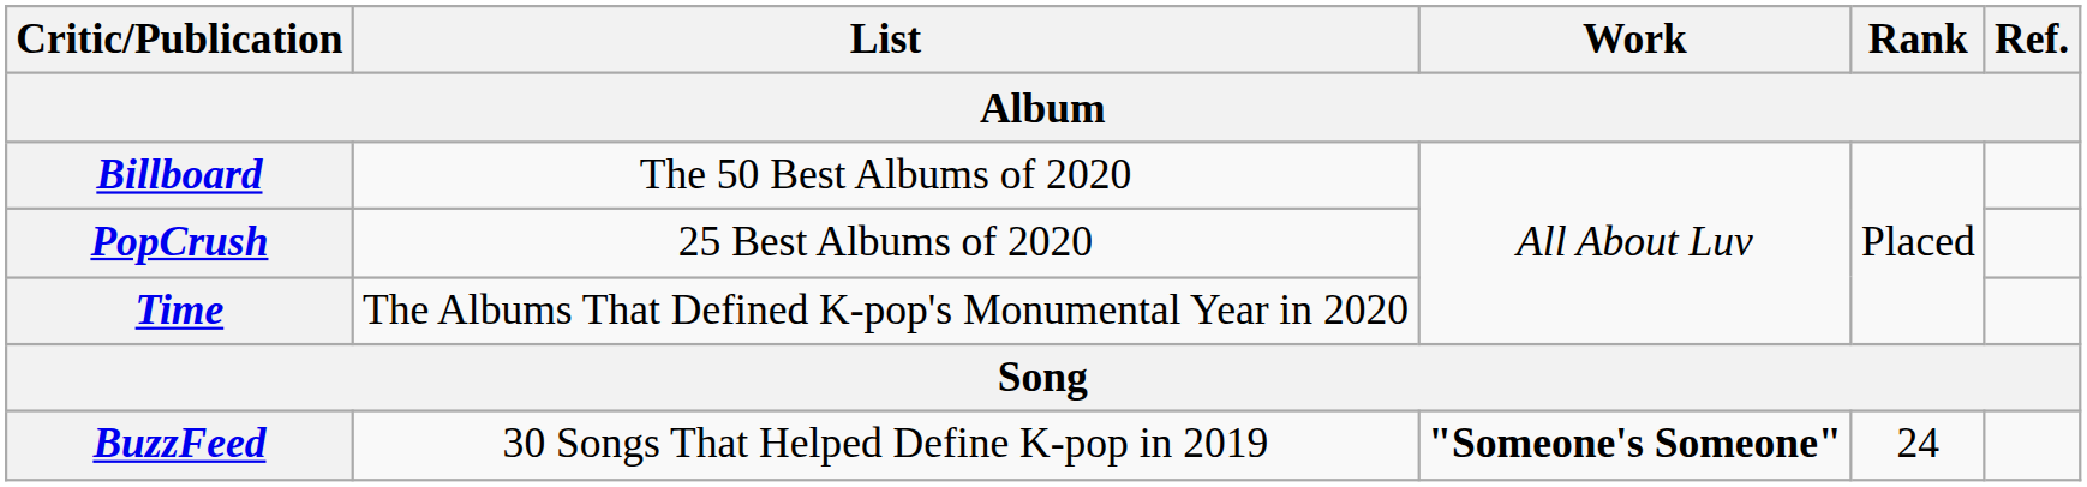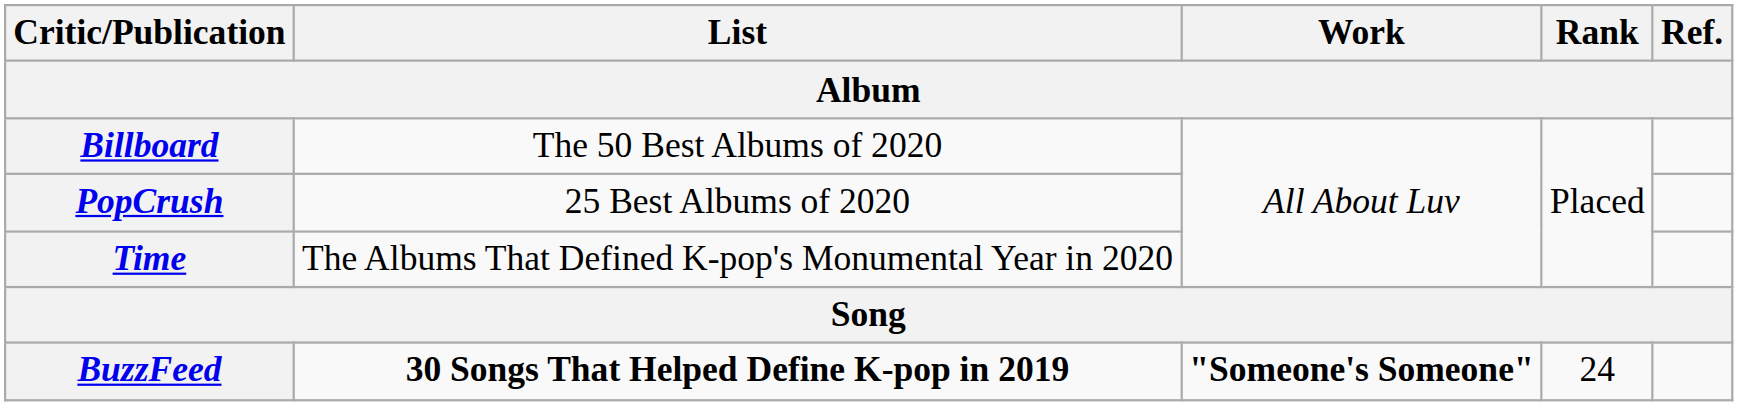BuzzFeed | List: normal -> bold
